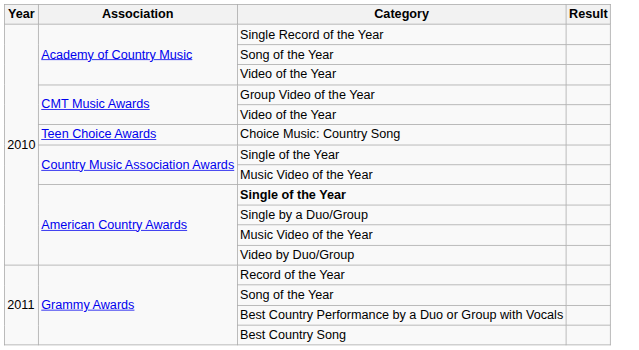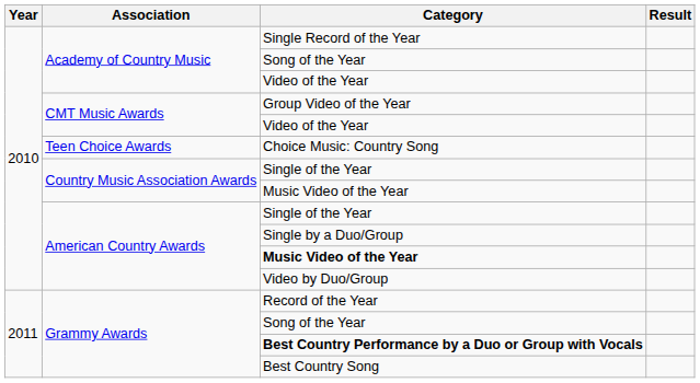American Country Awards / Single of the Year | Category: bold -> normal
American Country Awards / Music Video of the Year | Category: normal -> bold
Best Country Performance by a Duo or Group with Vocals | Category: normal -> bold
